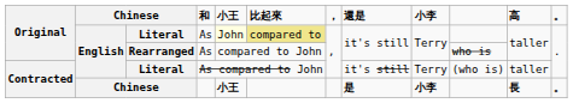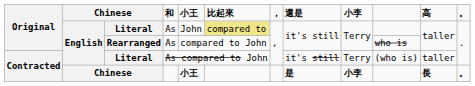Literal / As | 小王: lightyellow background -> no background
